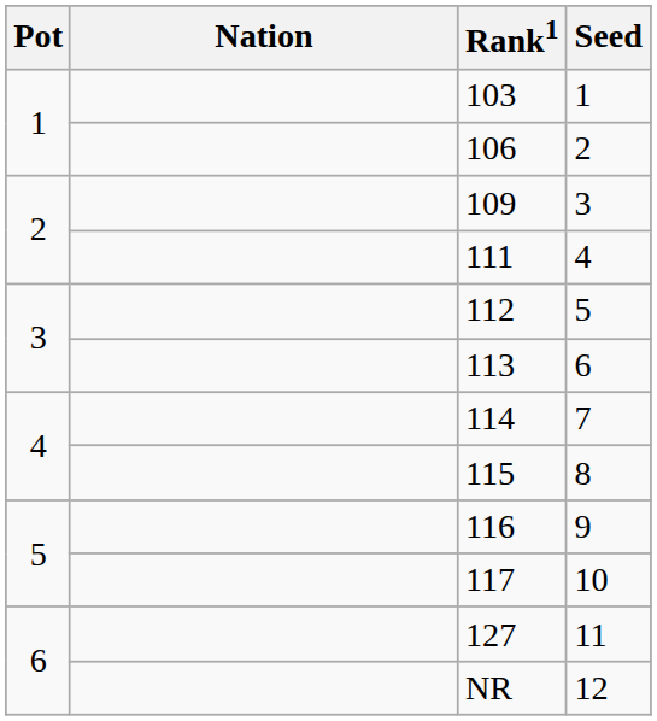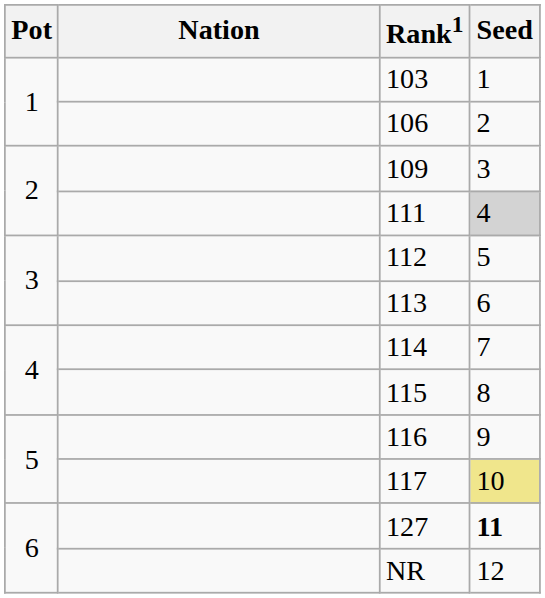111 | Seed: no background -> lightgrey background
117 | Seed: no background -> khaki background
127 | Seed: normal -> bold
